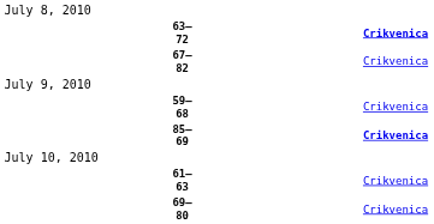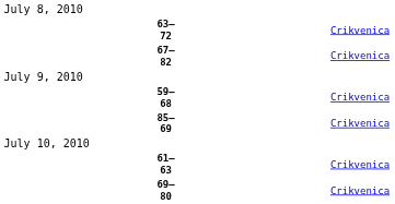63–72 | column 3: bold -> normal
85–69 | column 3: bold -> normal
